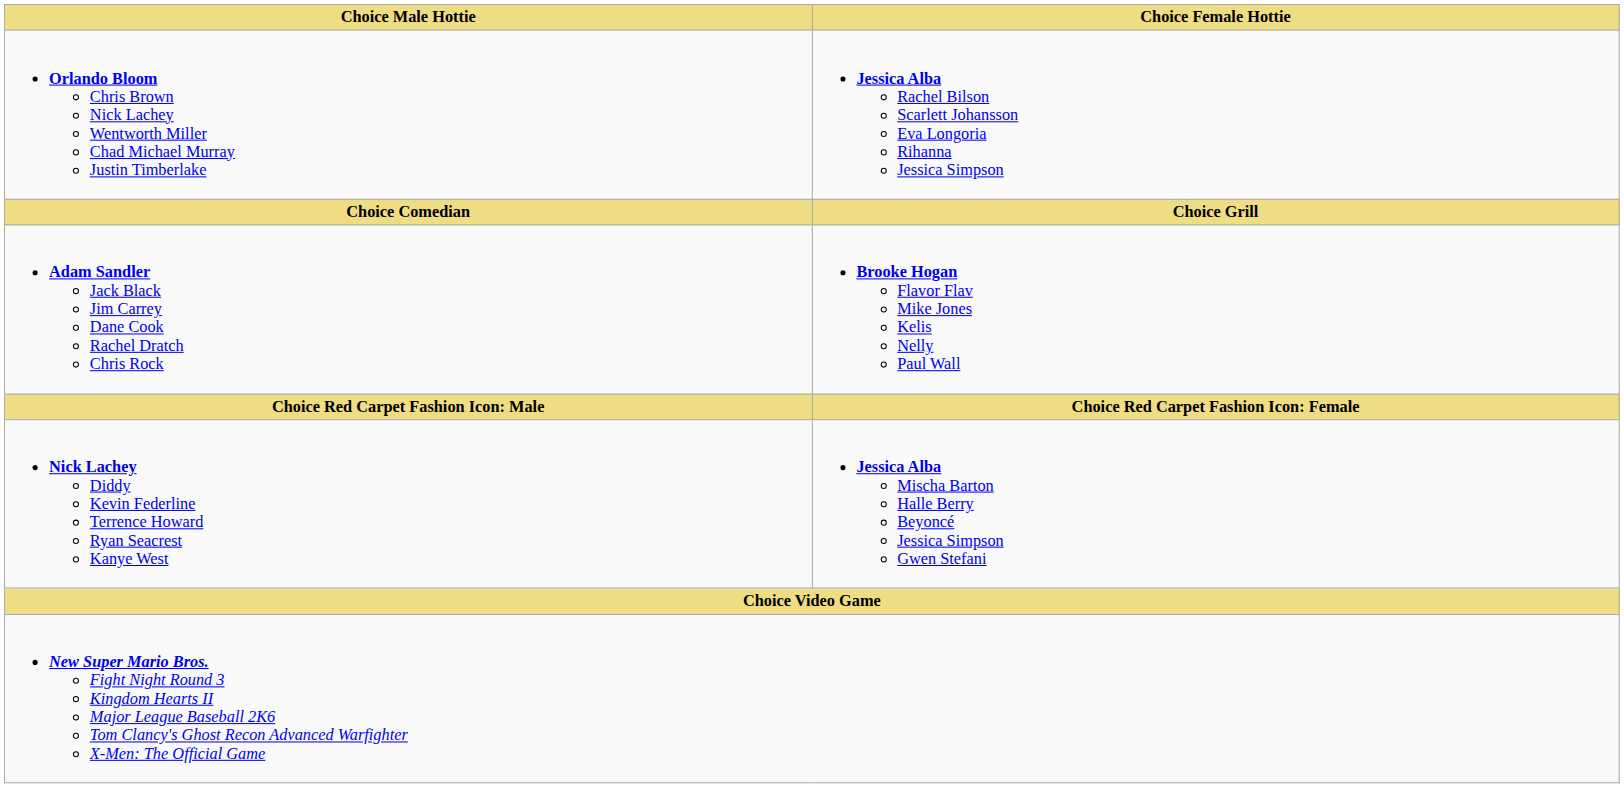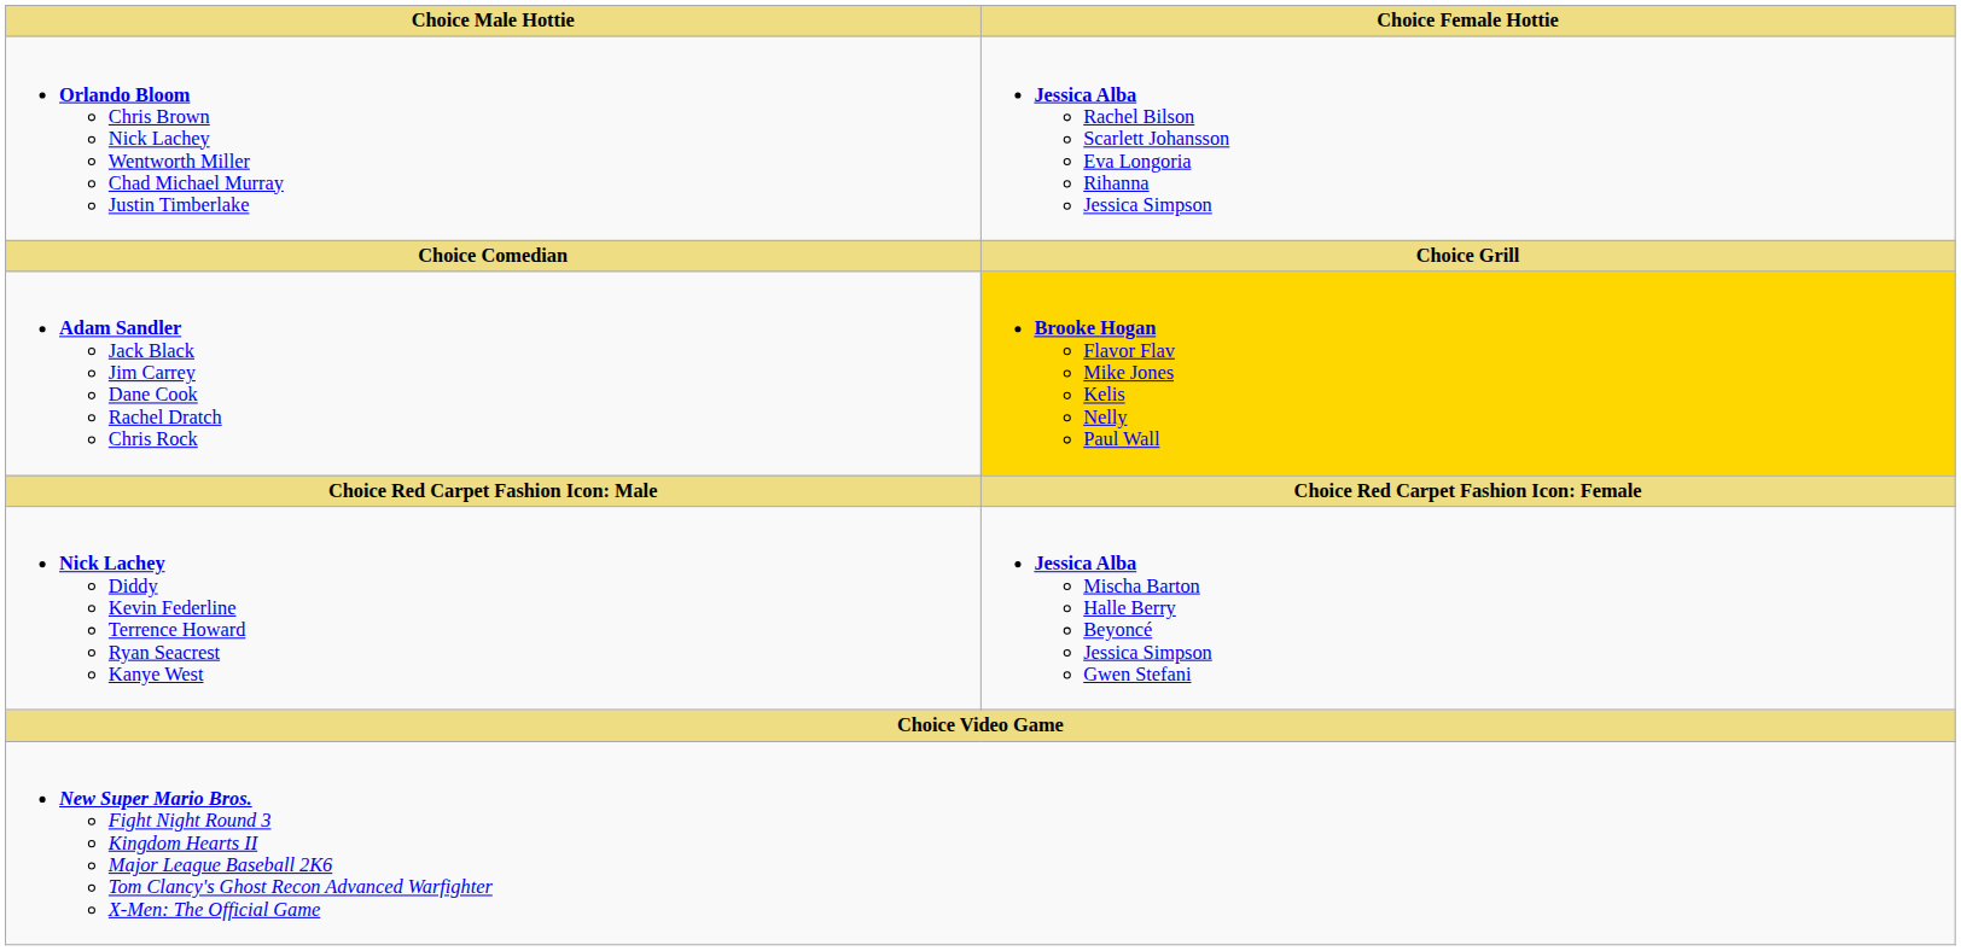row 4 | Choice Female Hottie: no background -> gold background
